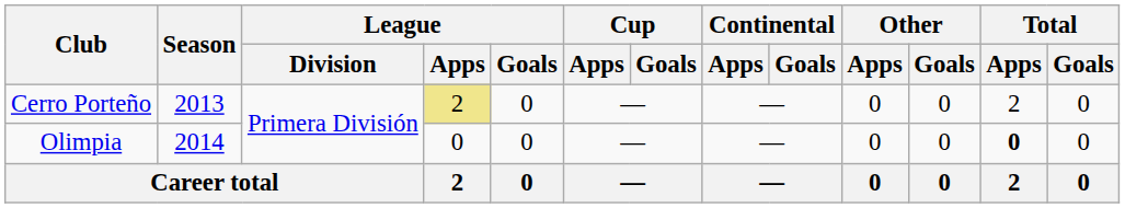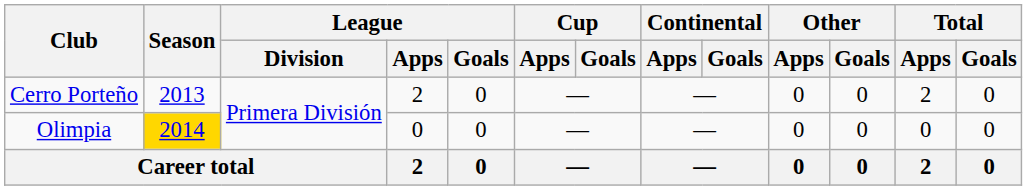Cerro Porteño | League / Apps: khaki background -> no background
Olimpia | Season: no background -> gold background
Olimpia | Total / Apps: bold -> normal
